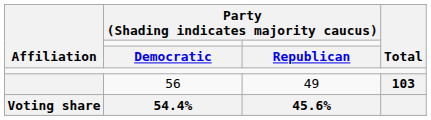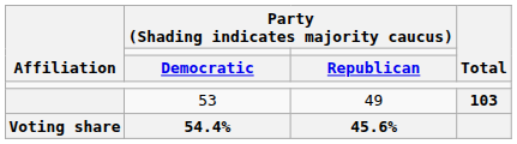103 | column 2: 56 -> 53
